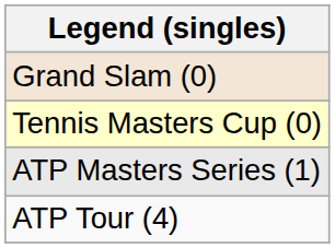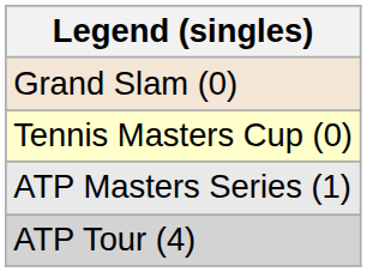row 5 | column 1: no background -> lightgrey background
